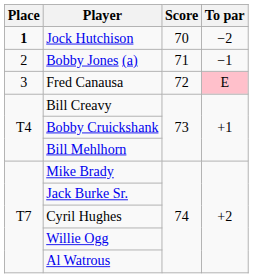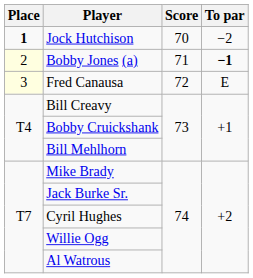Bobby Jones (a) | Place: no background -> lightyellow background
Bobby Jones (a) | To par: normal -> bold
Fred Canausa | Place: no background -> lightyellow background
Fred Canausa | To par: pink background -> no background
